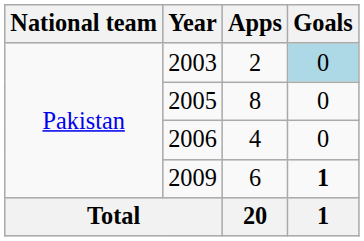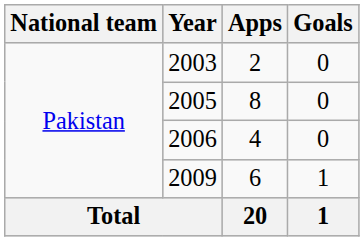2003 | Goals: lightblue background -> no background
2009 | Goals: bold -> normal
